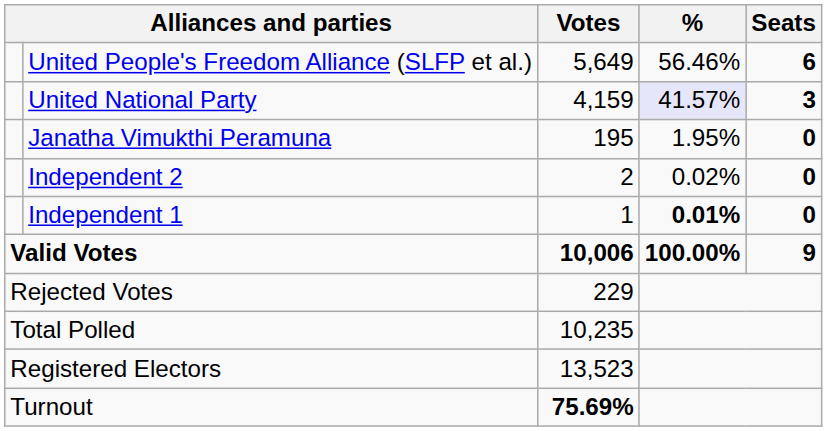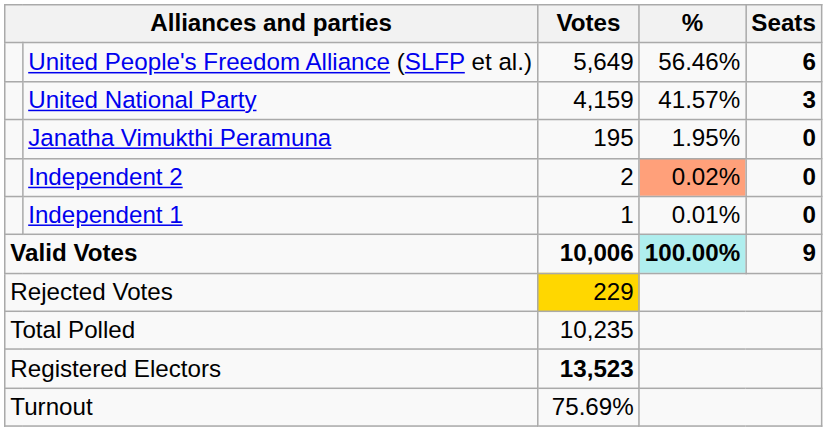United National Party | %: lavender background -> no background
Independent 2 | %: no background -> lightsalmon background
Independent 1 | %: bold -> normal
Valid Votes | %: no background -> paleturquoise background
Rejected Votes | Votes: no background -> gold background
Registered Electors | Votes: normal -> bold
Turnout | Votes: bold -> normal
